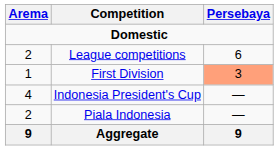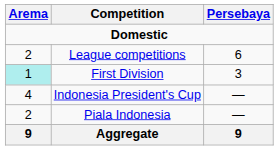First Division | Arema: no background -> paleturquoise background
First Division | Persebaya: lightsalmon background -> no background
